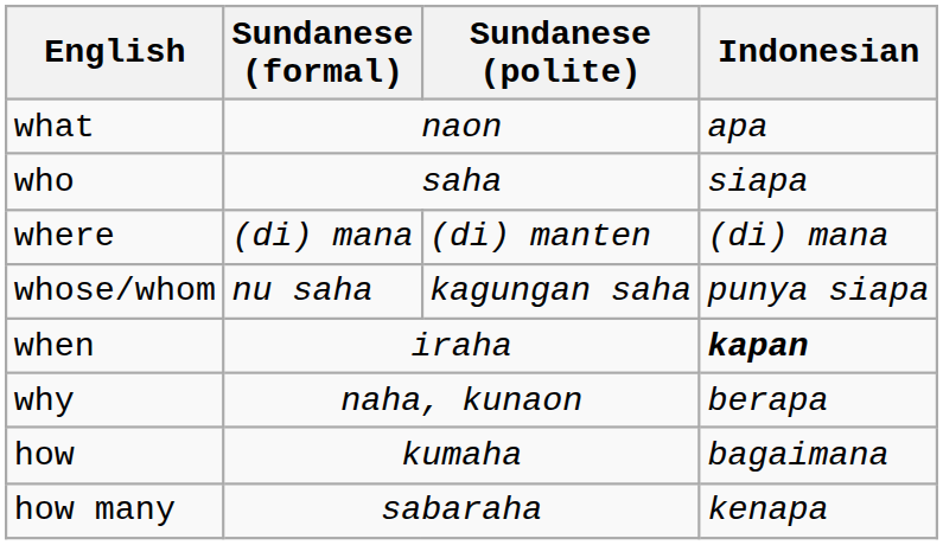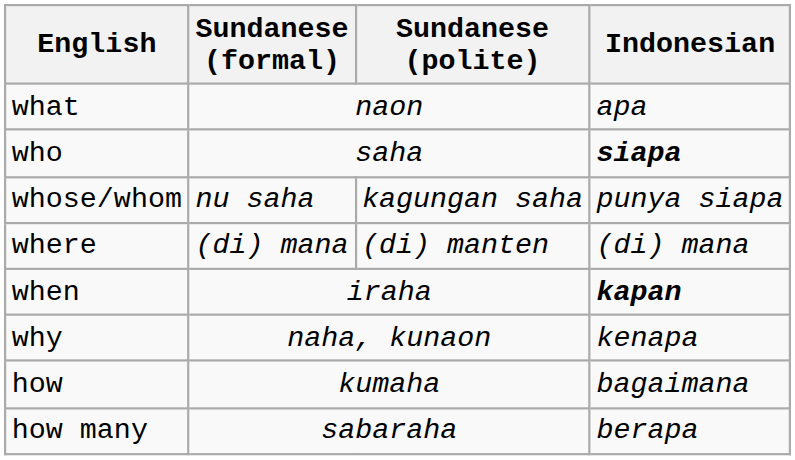who | Indonesian: normal -> bold
rows swapped: whose/whom <-> where
why | Indonesian: berapa -> kenapa
how many | Indonesian: kenapa -> berapa
